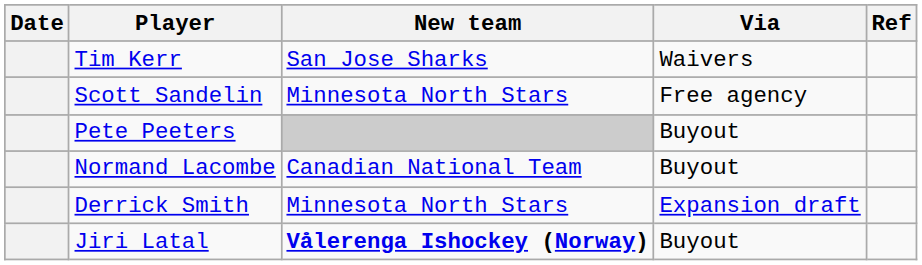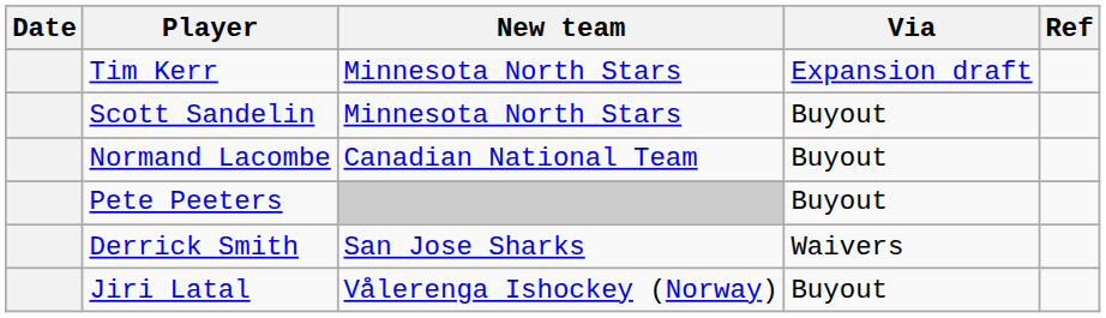Tim Kerr | New team: San Jose Sharks -> Minnesota North Stars
Tim Kerr | Via: Waivers -> Expansion draft
Scott Sandelin | Via: Free agency -> Buyout
rows swapped: Pete Peeters <-> Normand Lacombe
Derrick Smith | New team: Minnesota North Stars -> San Jose Sharks
Derrick Smith | Via: Expansion draft -> Waivers
Jiri Latal | New team: bold -> normal
